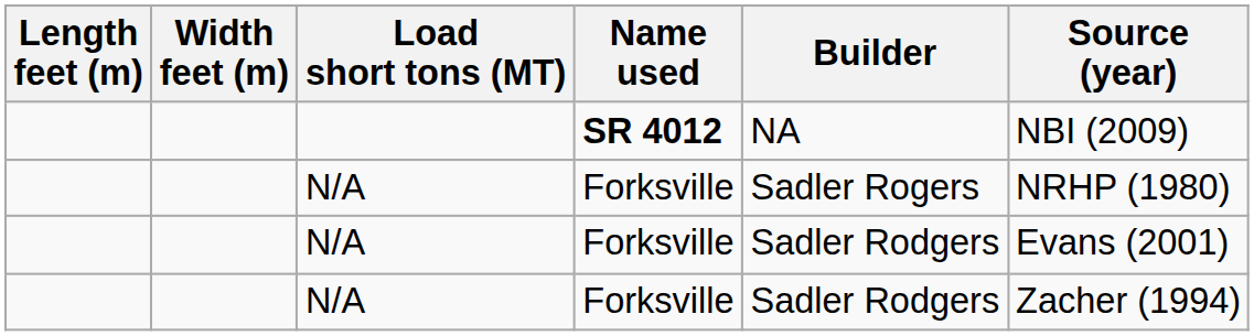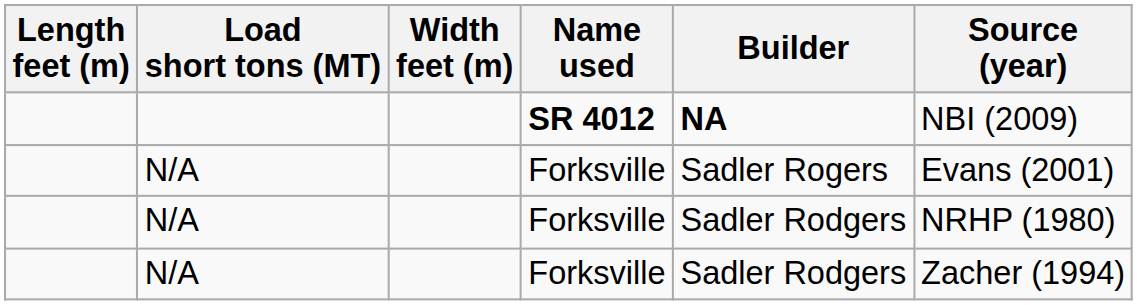columns swapped: Width feet (m) <-> Load short tons (MT)
row 2 | Builder: normal -> bold
row 3 | Source (year): NRHP (1980) -> Evans (2001)
row 4 | Source (year): Evans (2001) -> NRHP (1980)
